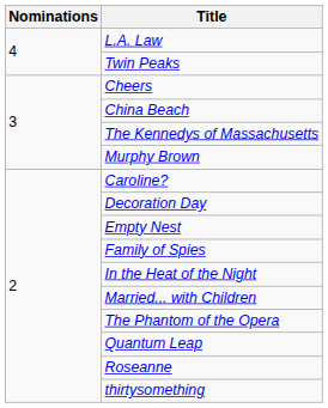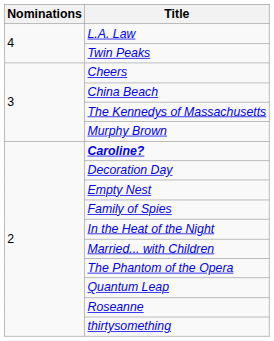Caroline? | Title: normal -> bold
